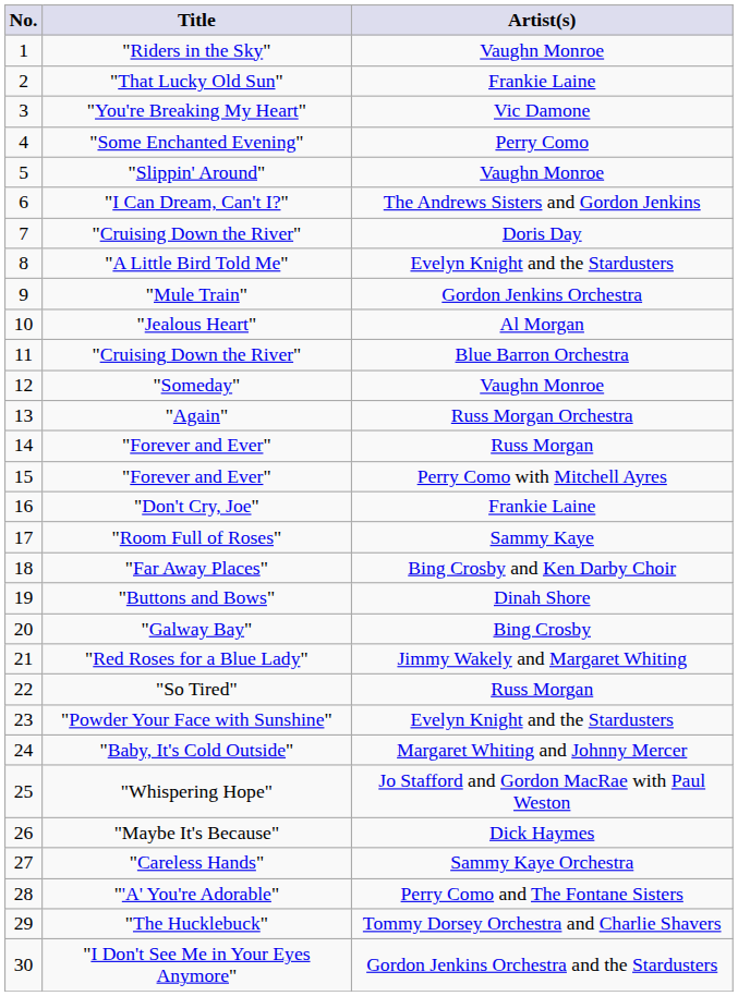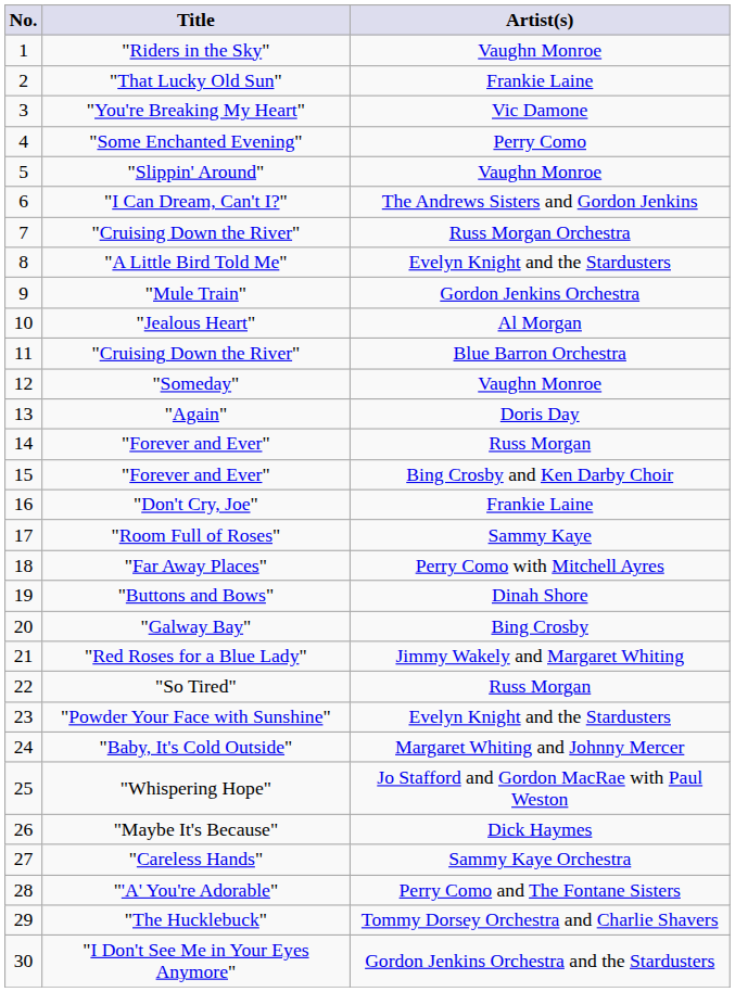7 / "Cruising Down the River" | Artist(s): Doris Day -> Russ Morgan Orchestra
"Again" | Artist(s): Russ Morgan Orchestra -> Doris Day
15 / "Forever and Ever" | Artist(s): Perry Como with Mitchell Ayres -> Bing Crosby and Ken Darby Choir
"Far Away Places" | Artist(s): Bing Crosby and Ken Darby Choir -> Perry Como with Mitchell Ayres
